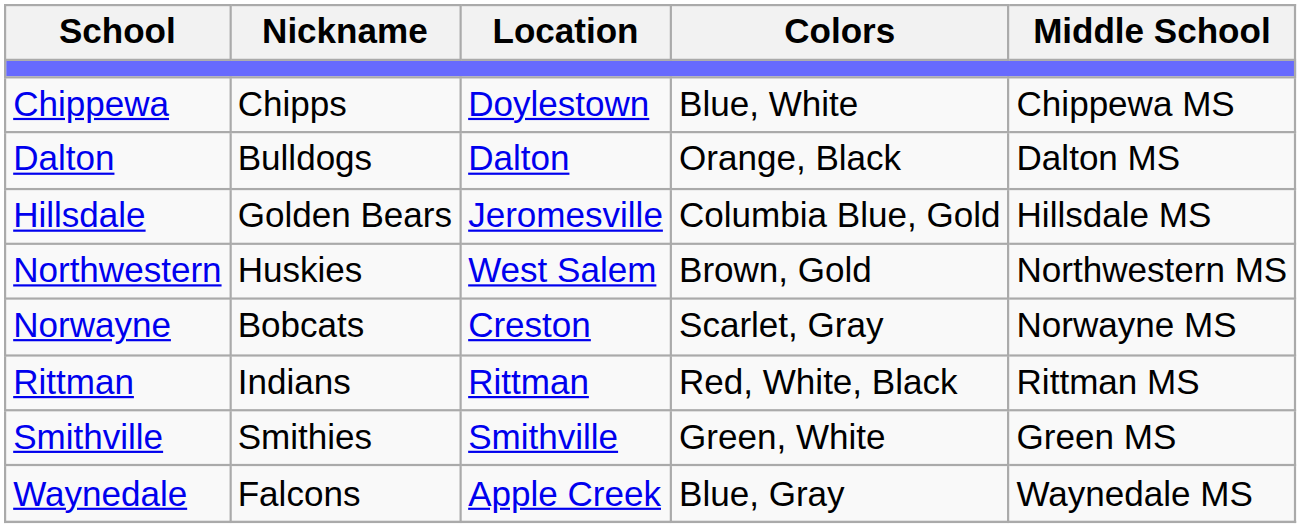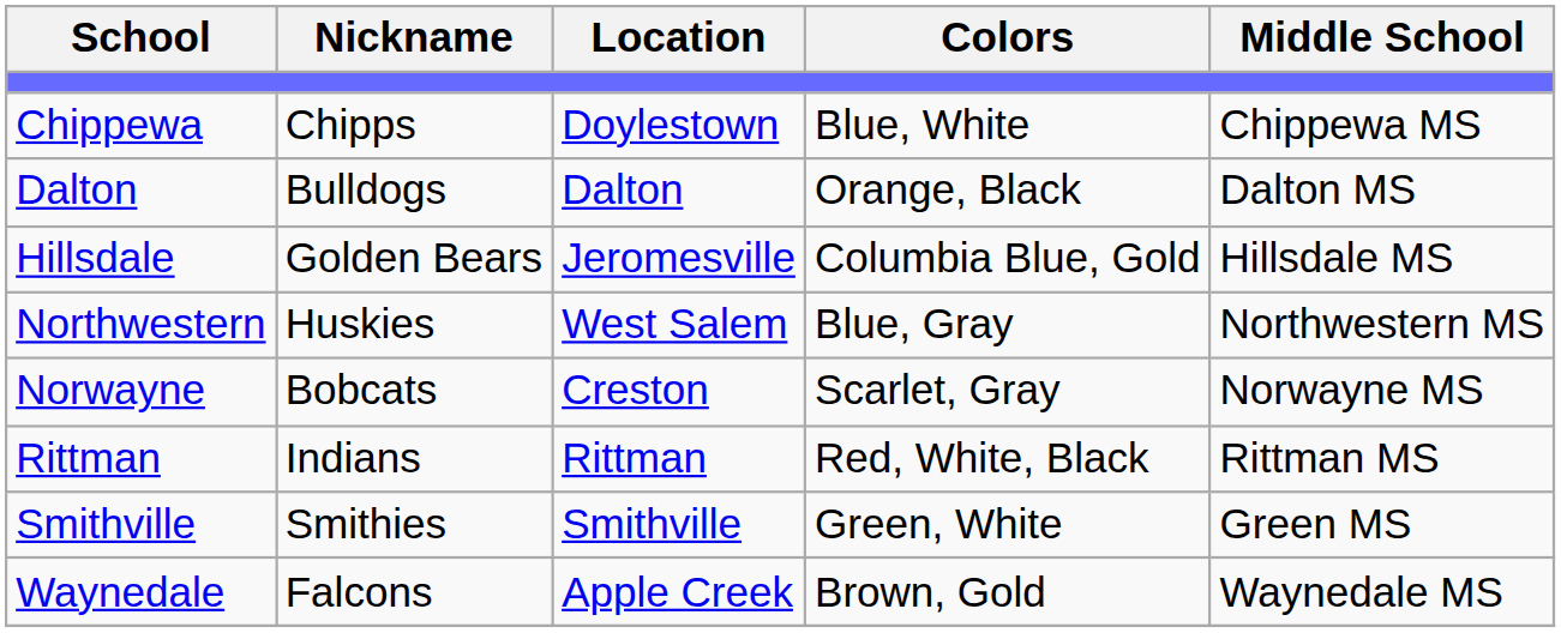Northwestern | Colors: Brown, Gold -> Blue, Gray
Waynedale | Colors: Blue, Gray -> Brown, Gold
